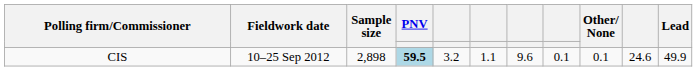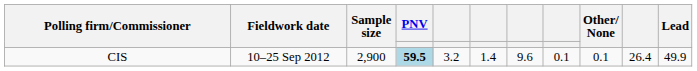CIS | Sample size: 2,898 -> 2,900
CIS | column 6: 1.1 -> 1.4
CIS | column 10: 24.6 -> 26.4
